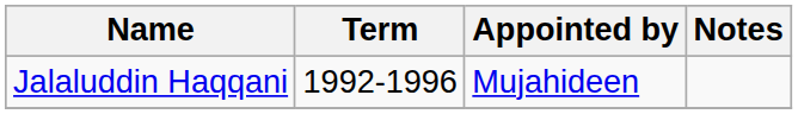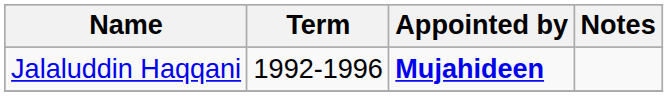Jalaluddin Haqqani | Appointed by: normal -> bold
